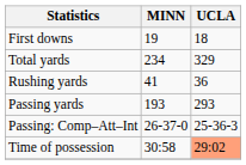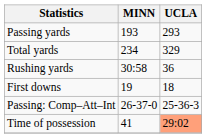rows swapped: First downs <-> Passing yards
Rushing yards | MINN: 41 -> 30:58
Time of possession | MINN: 30:58 -> 41
